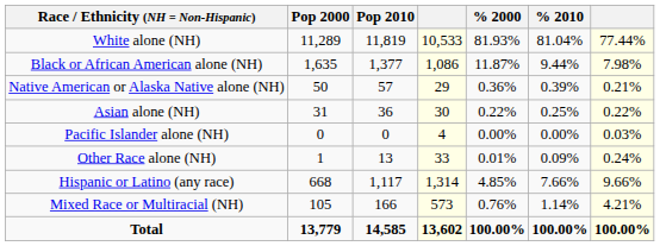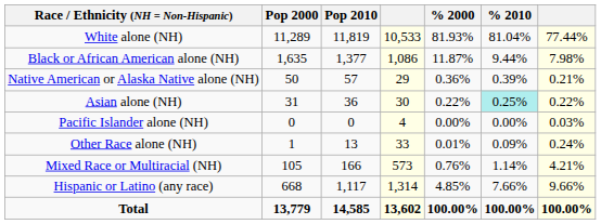Asian alone (NH) | % 2010: no background -> paleturquoise background
rows swapped: Mixed Race or Multiracial (NH) <-> Hispanic or Latino (any race)
